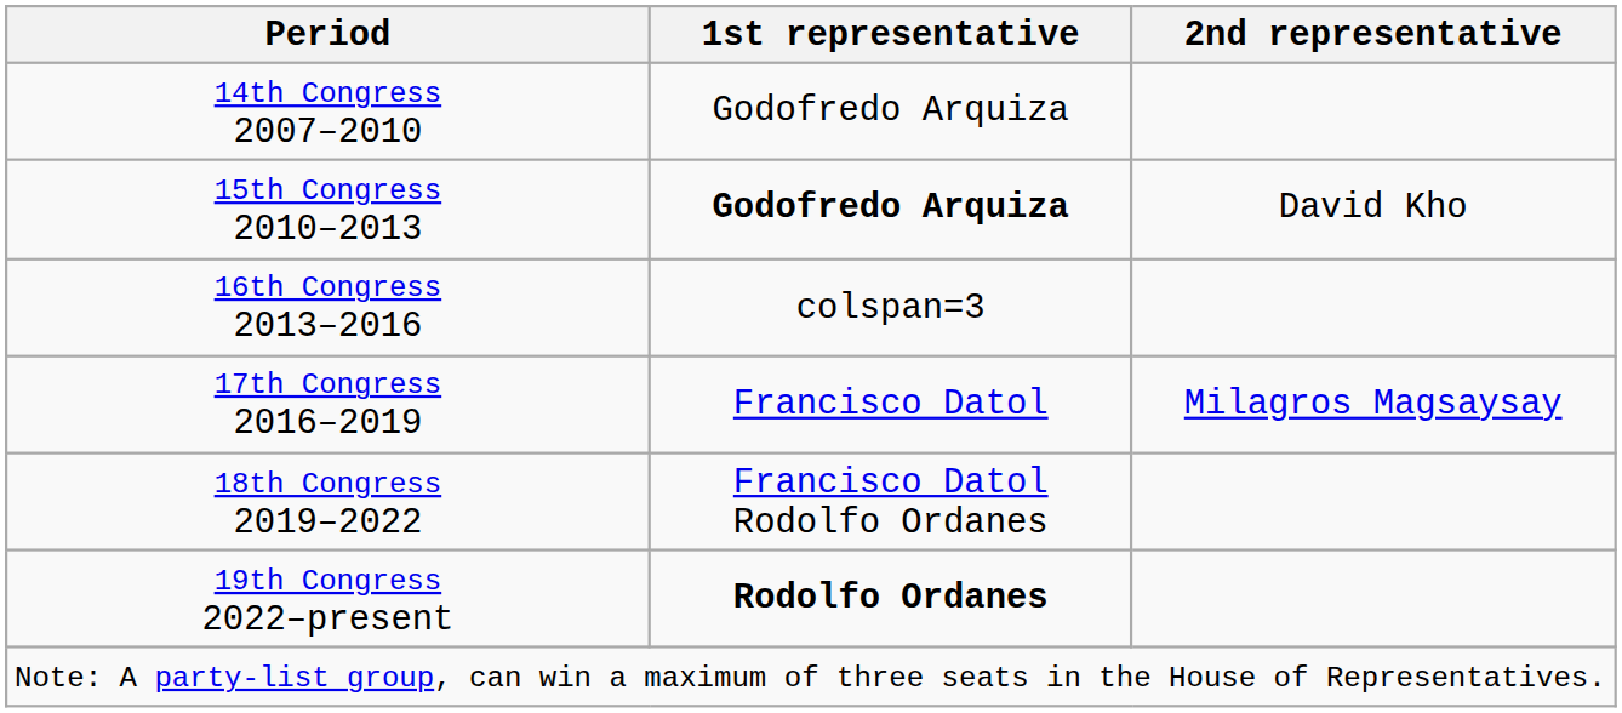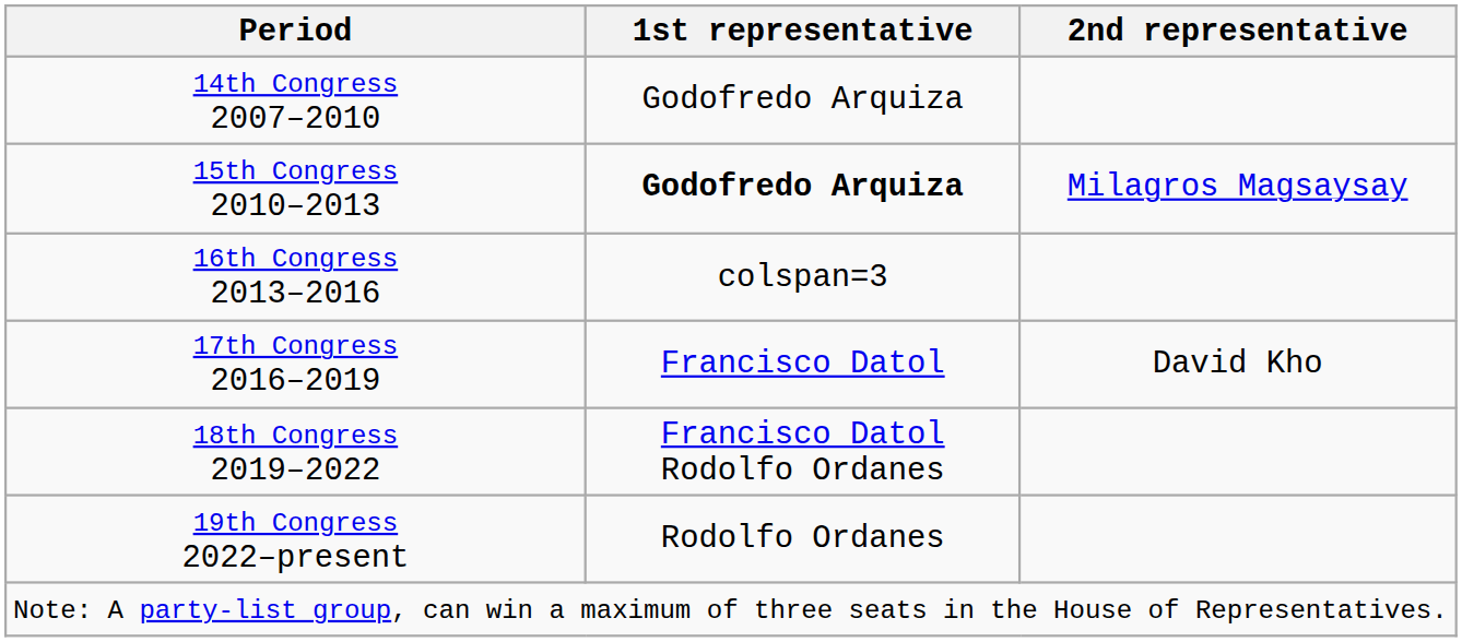15th Congress 2010–2013 | 2nd representative: David Kho -> Milagros Magsaysay
17th Congress 2016–2019 | 2nd representative: Milagros Magsaysay -> David Kho
19th Congress 2022–present | 1st representative: bold -> normal
